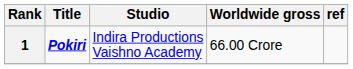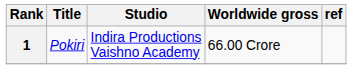1 | Title: bold -> normal
